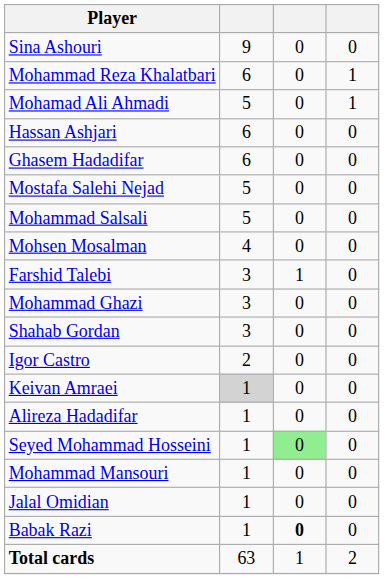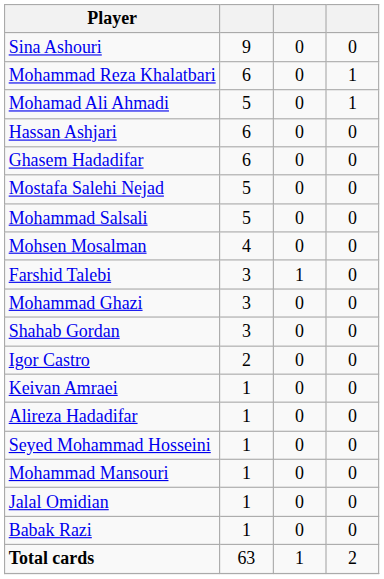Keivan Amraei | column 2: lightgrey background -> no background
Seyed Mohammad Hosseini | column 3: lightgreen background -> no background
Babak Razi | column 3: bold -> normal
